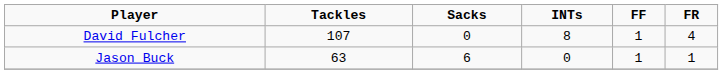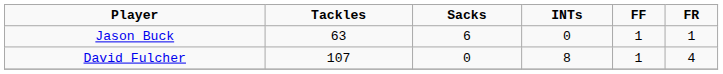rows swapped: David Fulcher <-> Jason Buck
